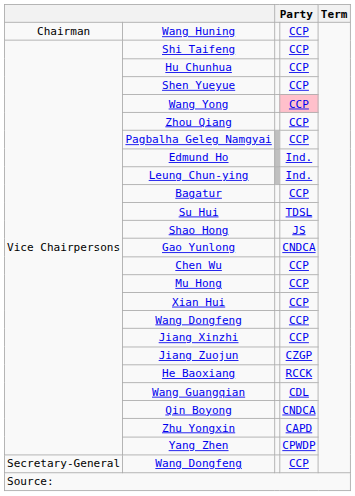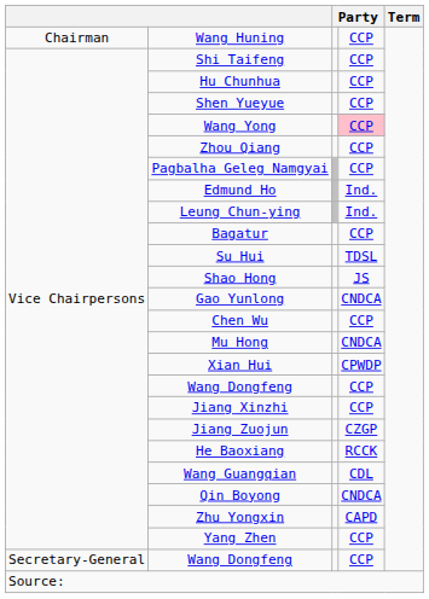Mu Hong | column 4: CCP -> CNDCA
Xian Hui | column 4: CCP -> CPWDP
Yang Zhen | column 4: CPWDP -> CCP
